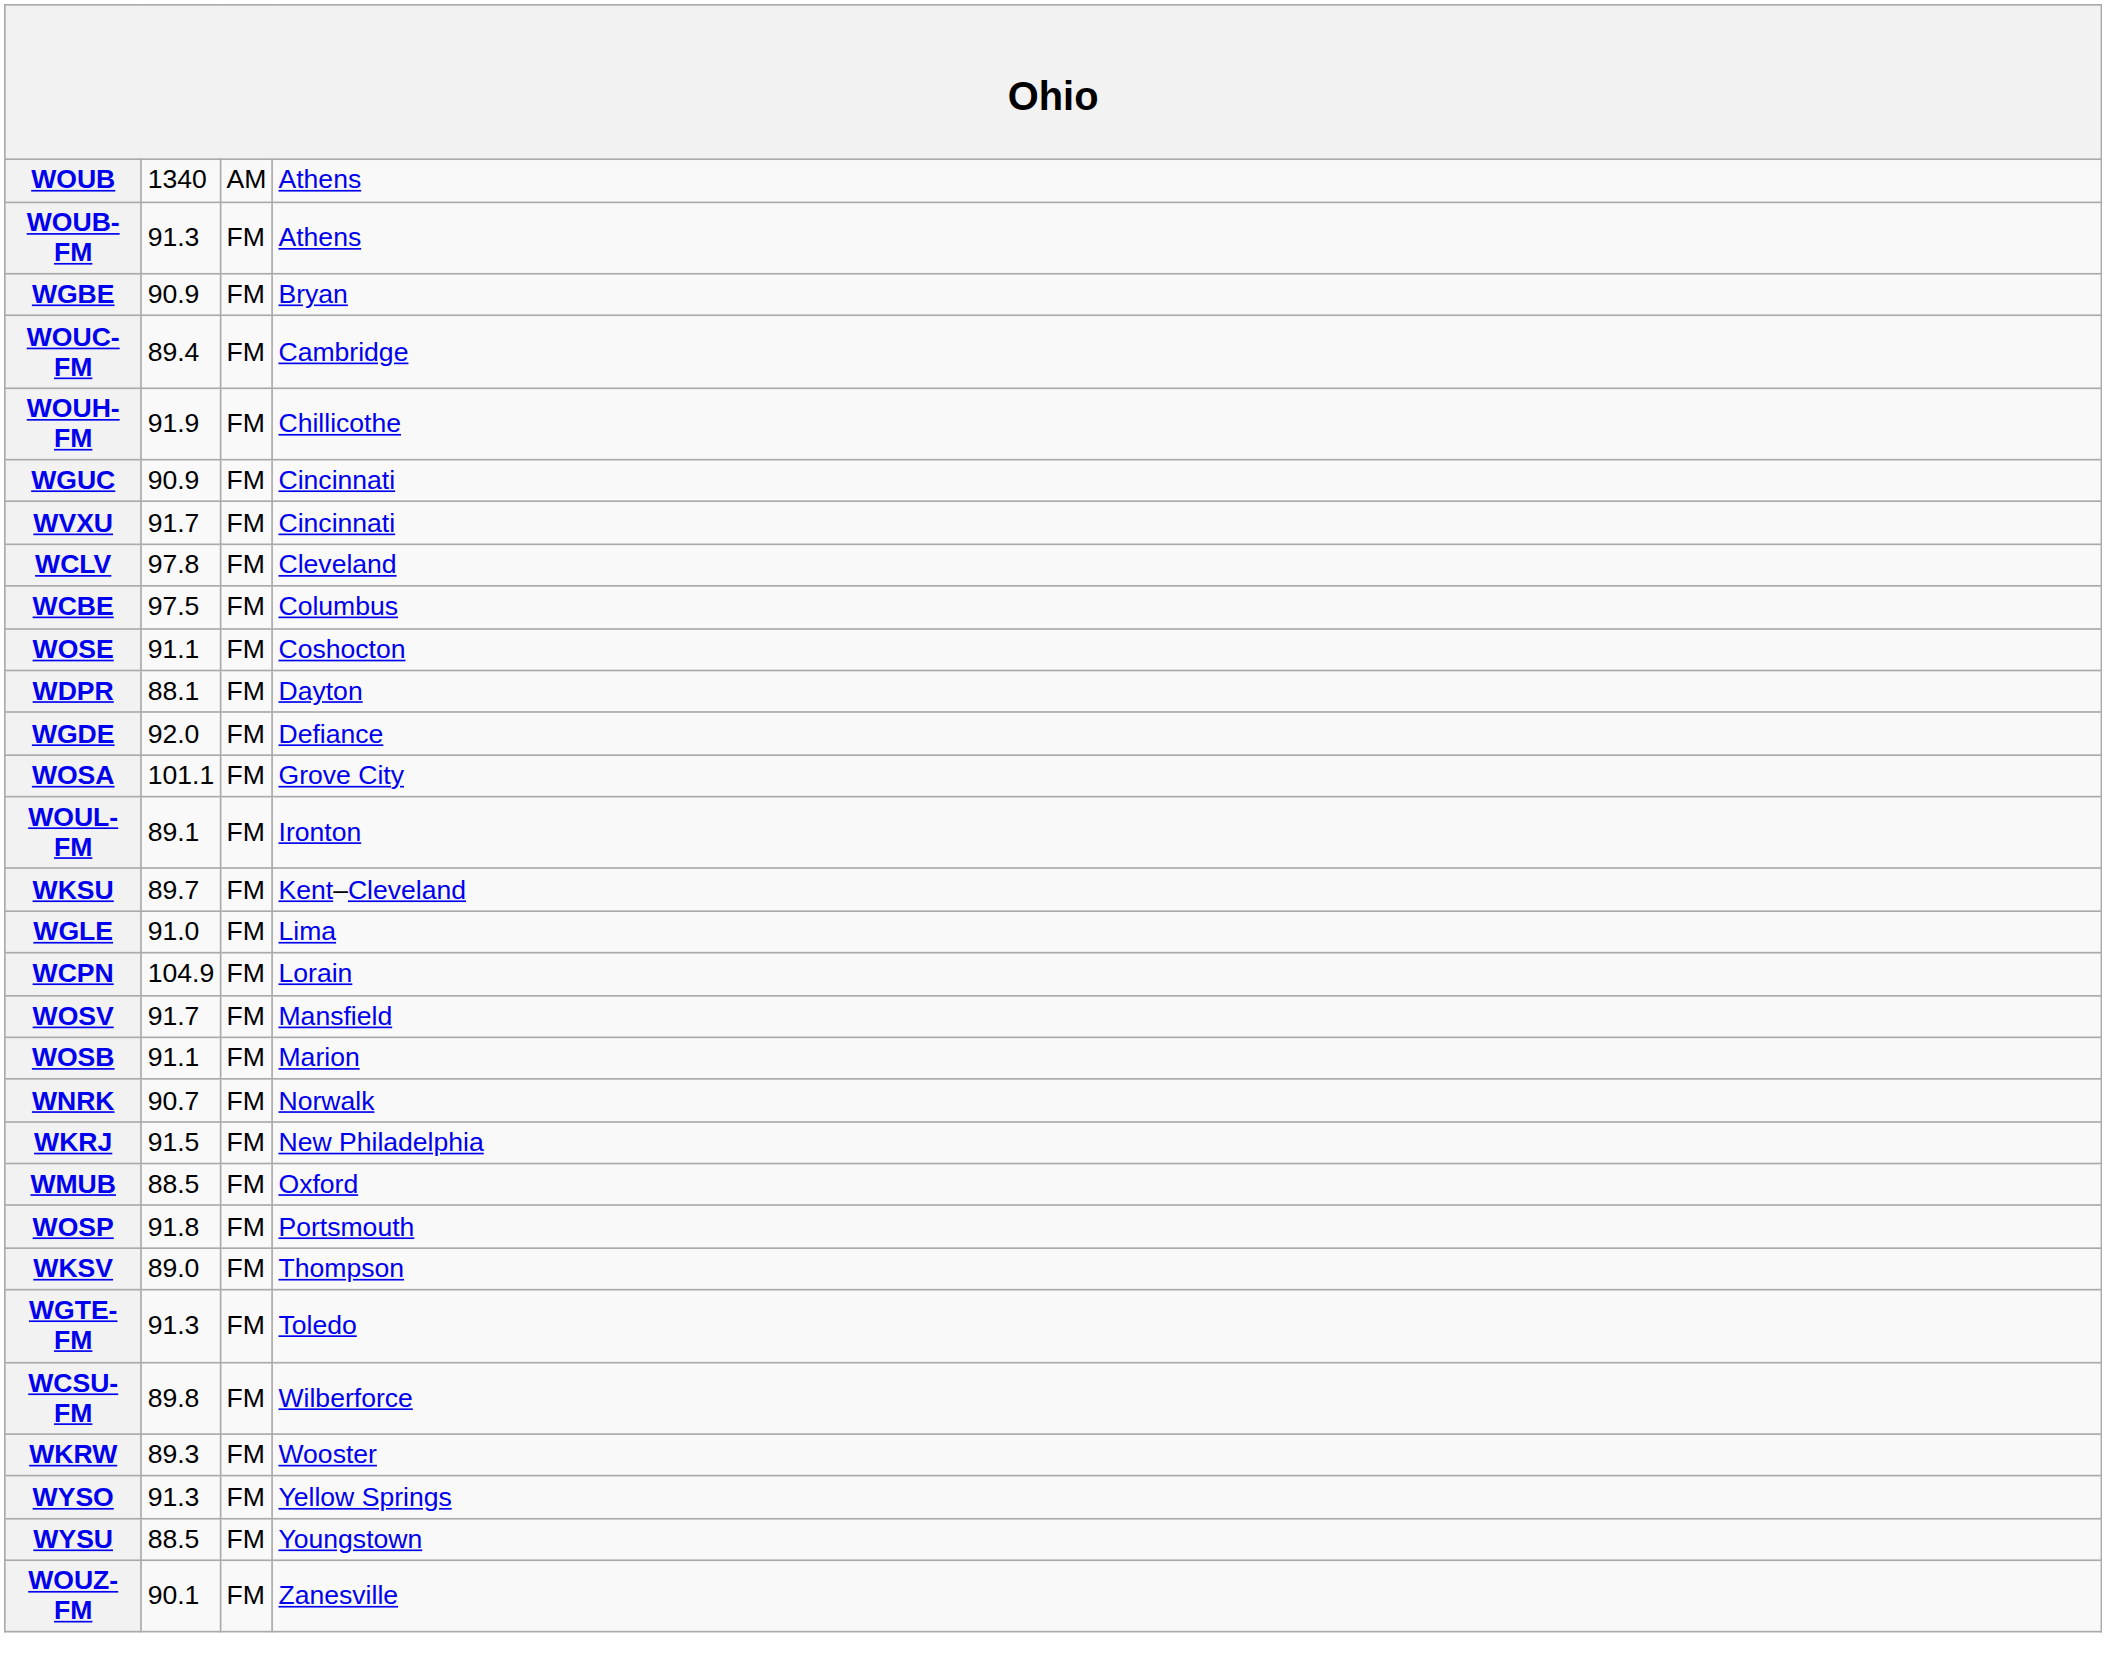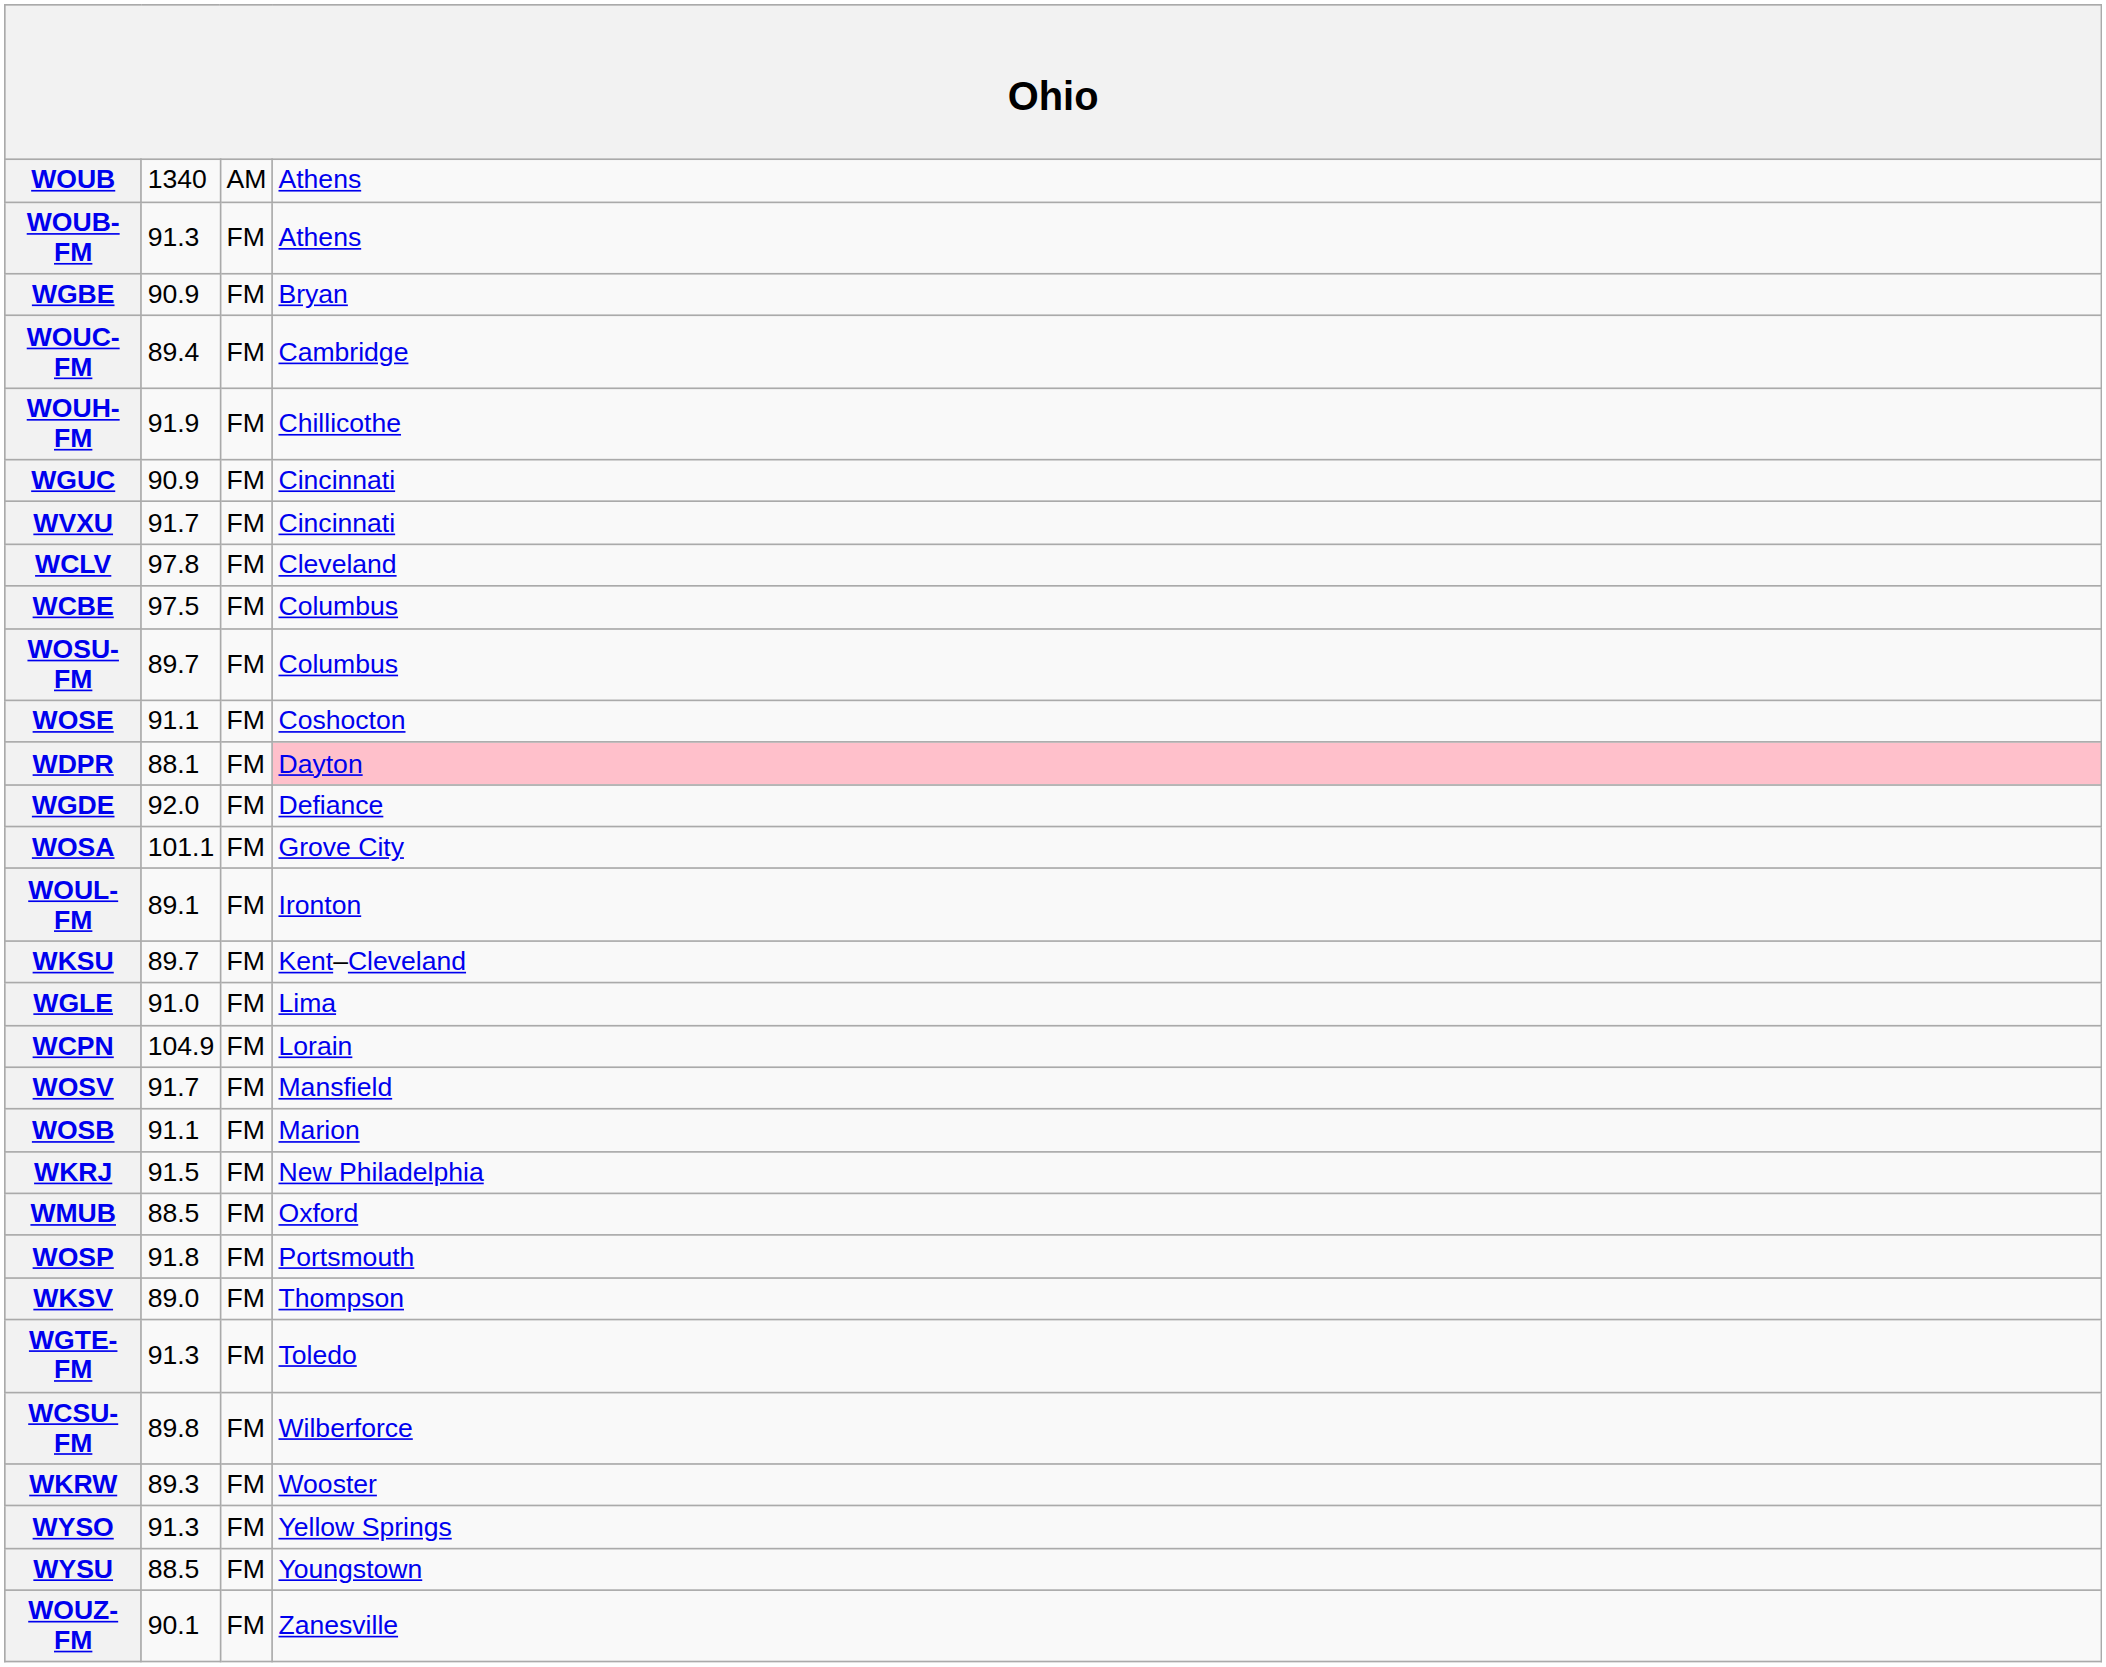+ row: WOSU-FM | 89.7 | FM | Columbus
WDPR | column 4: no background -> pink background
- row: WNRK | 90.7 | FM | Norwalk
